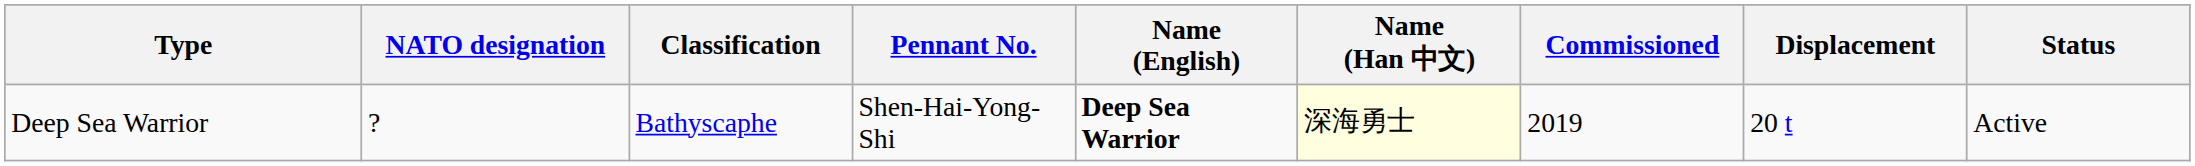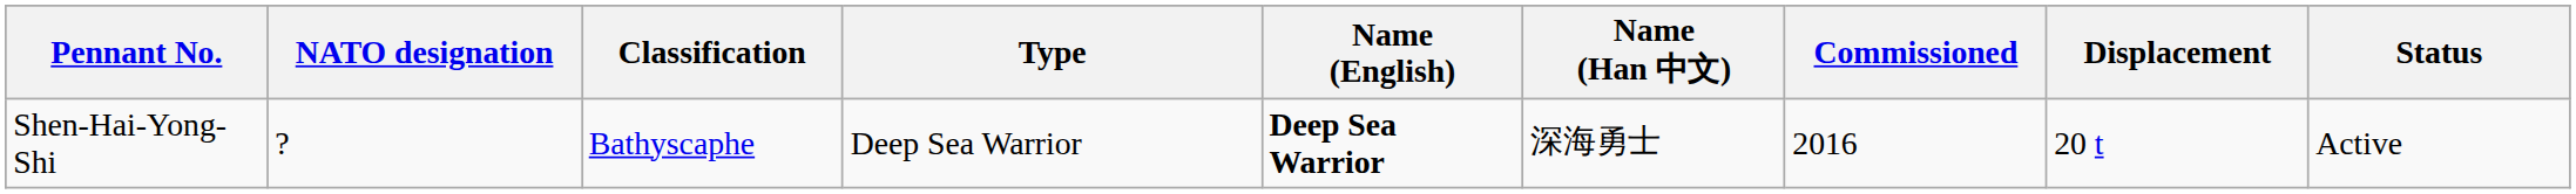columns swapped: Type <-> Pennant No.
row 2 | Name (Han 中文): lightyellow background -> no background
row 2 | Commissioned: 2019 -> 2016
